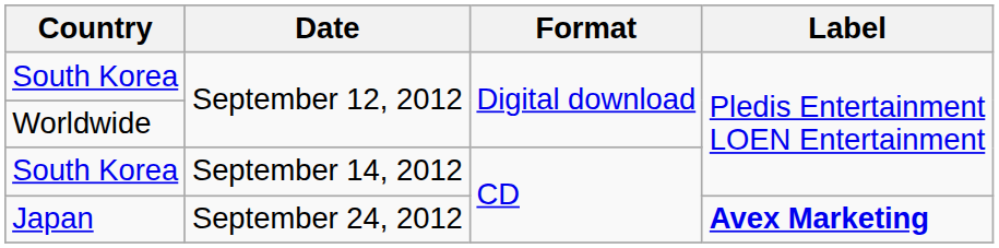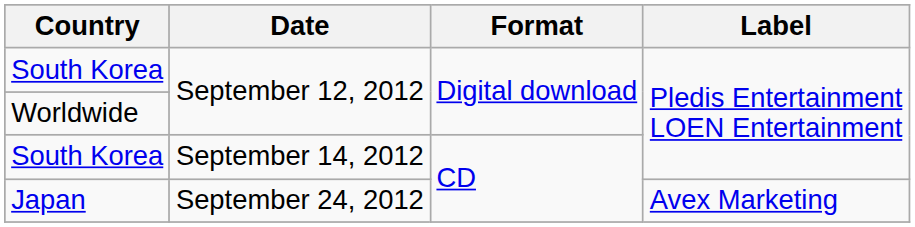Japan | Label: bold -> normal
